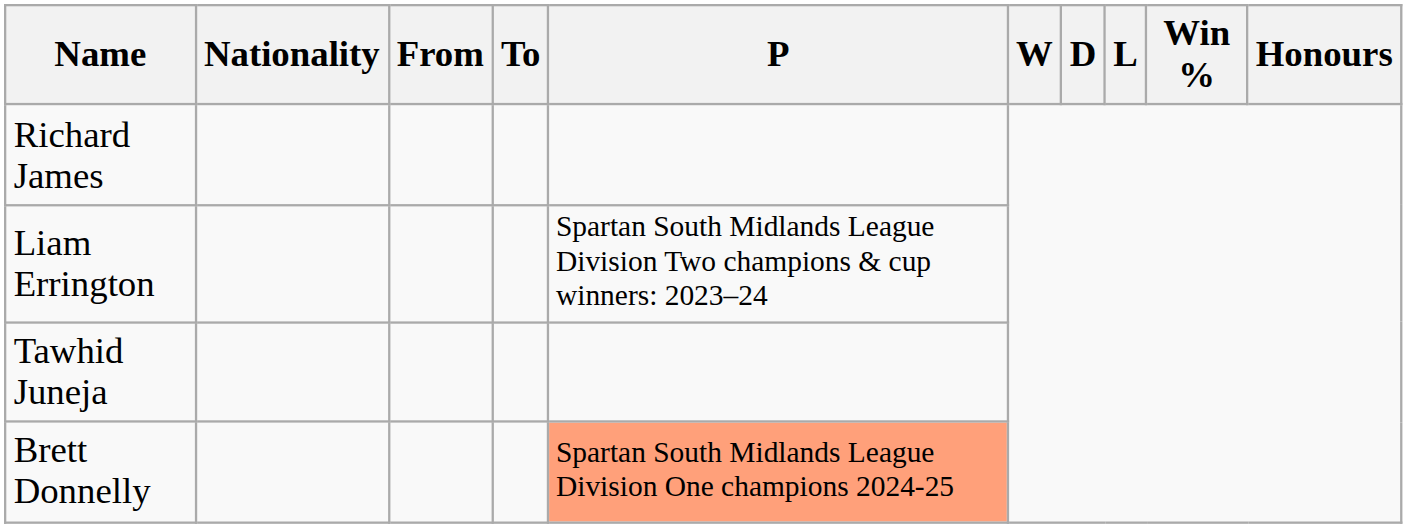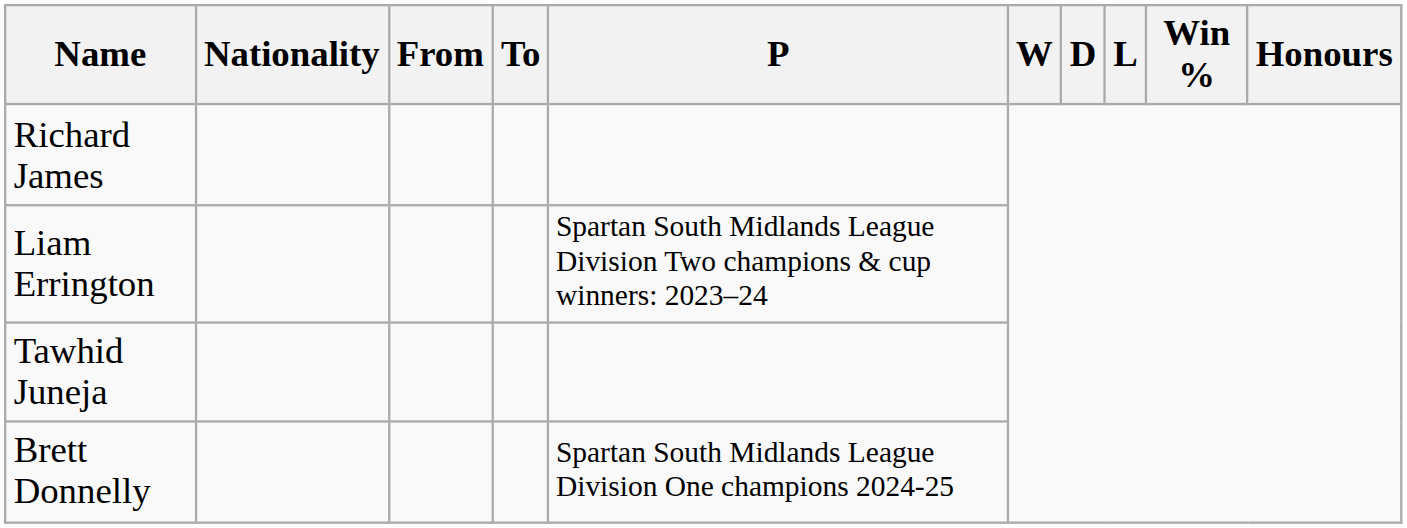Brett Donnelly | P: lightsalmon background -> no background
